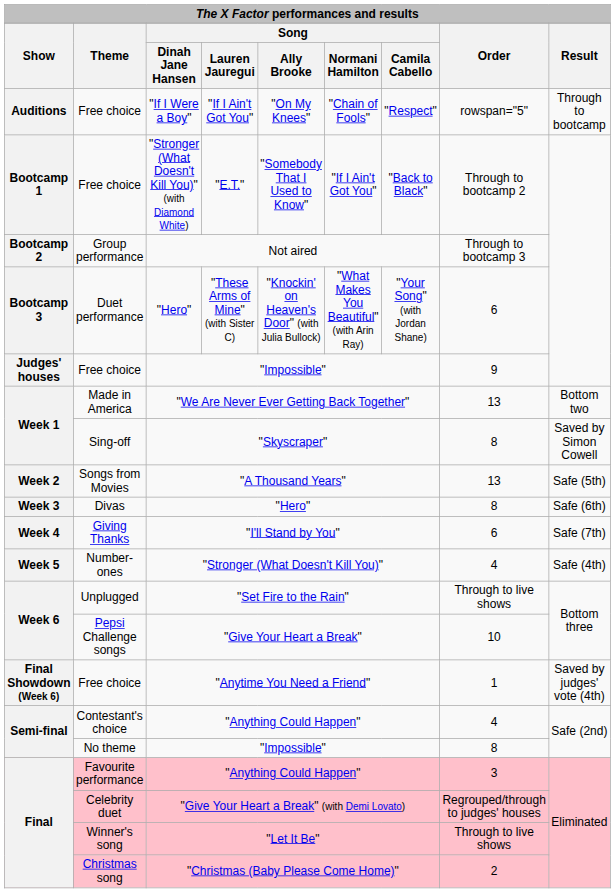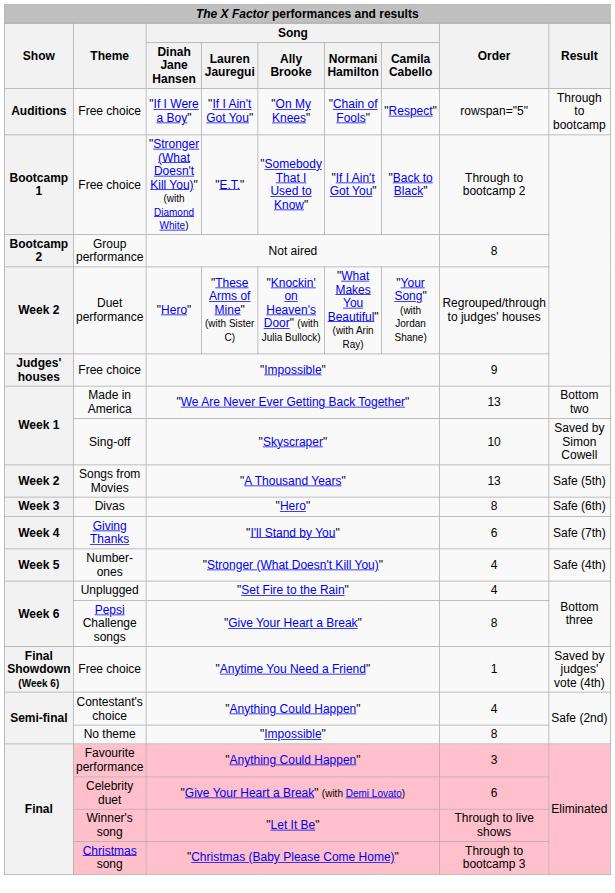Not aired | Order: Through to bootcamp 3 -> 8
"These Arms of Mine" (with Sister C) | Show: Bootcamp 3 -> Week 2
"These Arms of Mine" (with Sister C) | Order: 6 -> Regrouped/through to judges' houses
"Skyscraper" | Order: 8 -> 10
"Set Fire to the Rain" | Order: Through to live shows -> 4
"Give Your Heart a Break" | Order: 10 -> 8
"Give Your Heart a Break" (with Demi Lovato) | Order: Regrouped/through to judges' houses -> 6
"Christmas (Baby Please Come Home)" | Order: 2 -> Through to bootcamp 3
